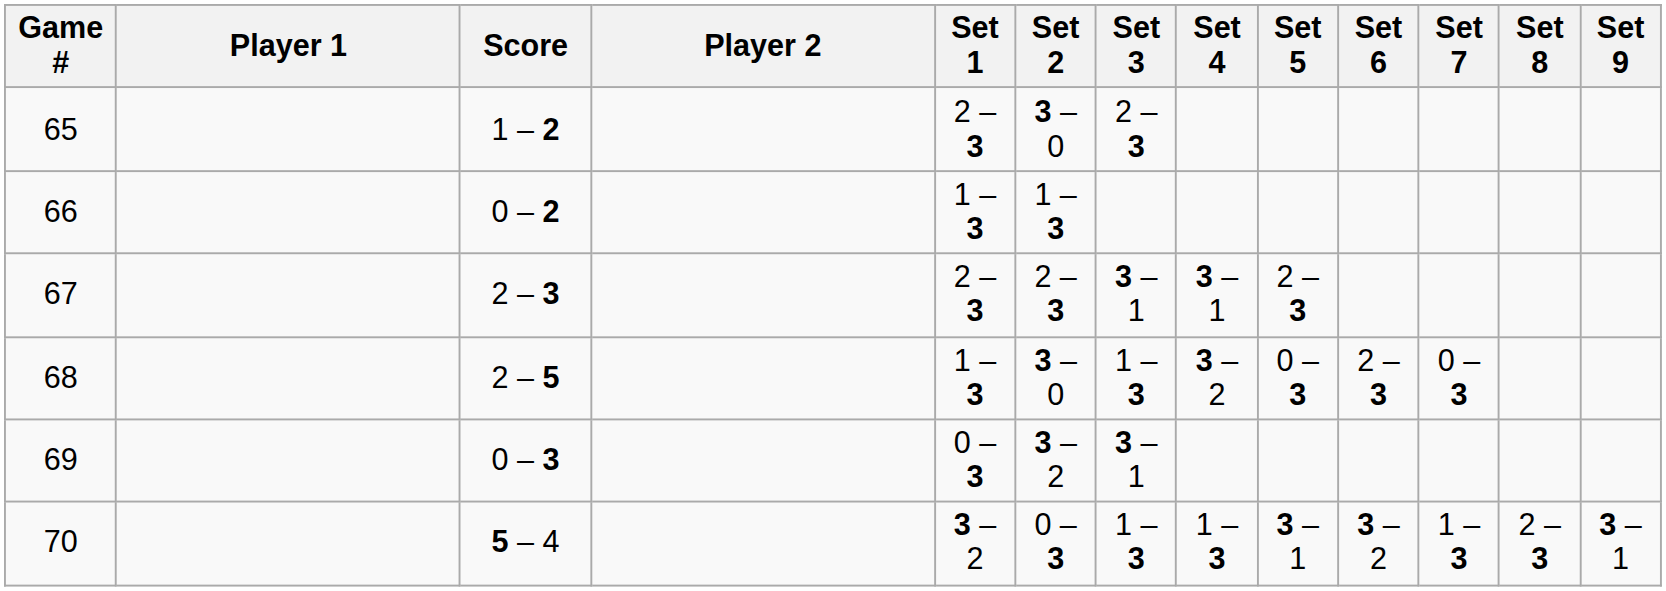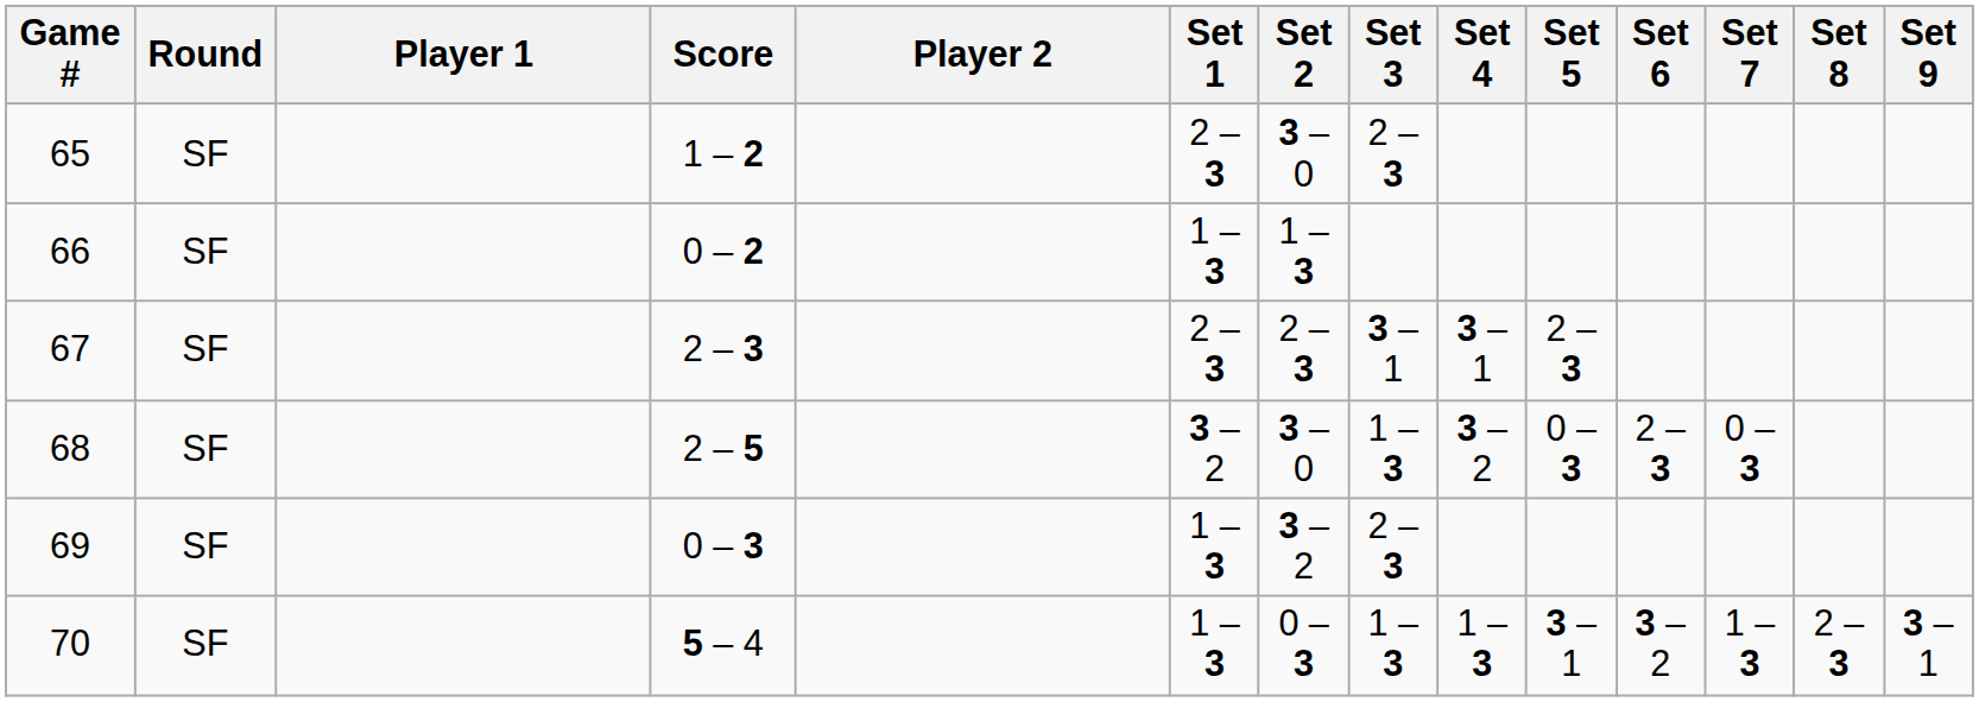+ column: Round | SF | SF | SF | SF | SF | SF
68 | Set 1: 1 – 3 -> 3 – 2
69 | Set 1: 0 – 3 -> 1 – 3
69 | Set 3: 3 – 1 -> 2 – 3
70 | Set 1: 3 – 2 -> 1 – 3
